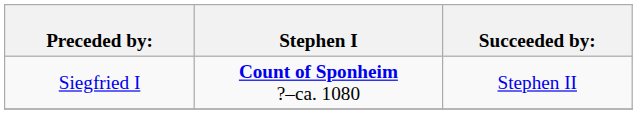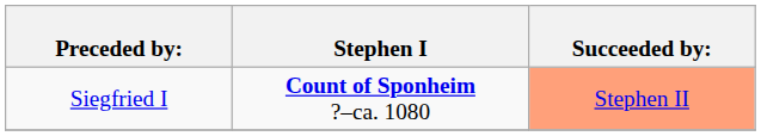Siegfried I | Succeeded by:: no background -> lightsalmon background
